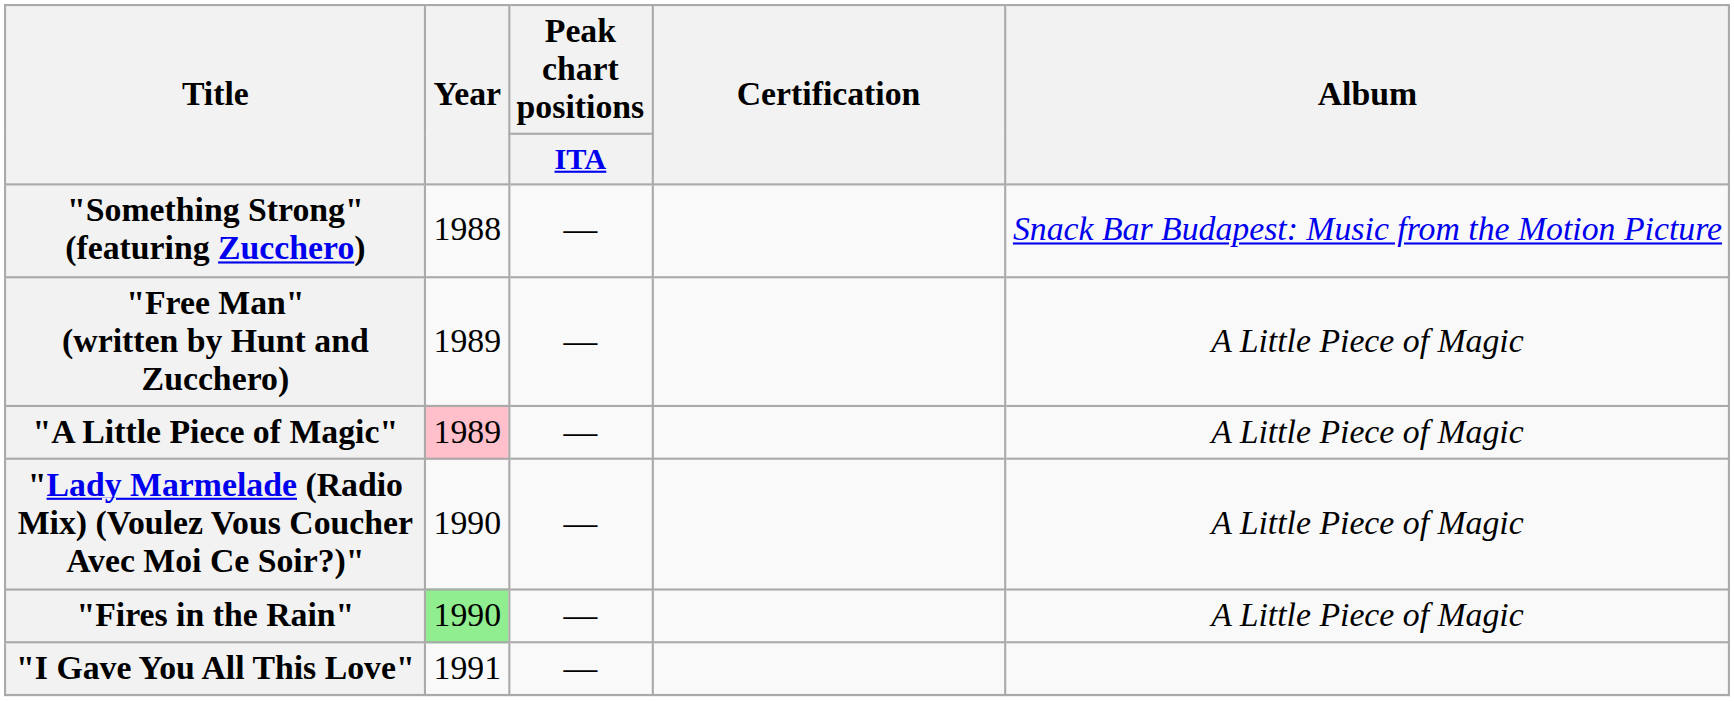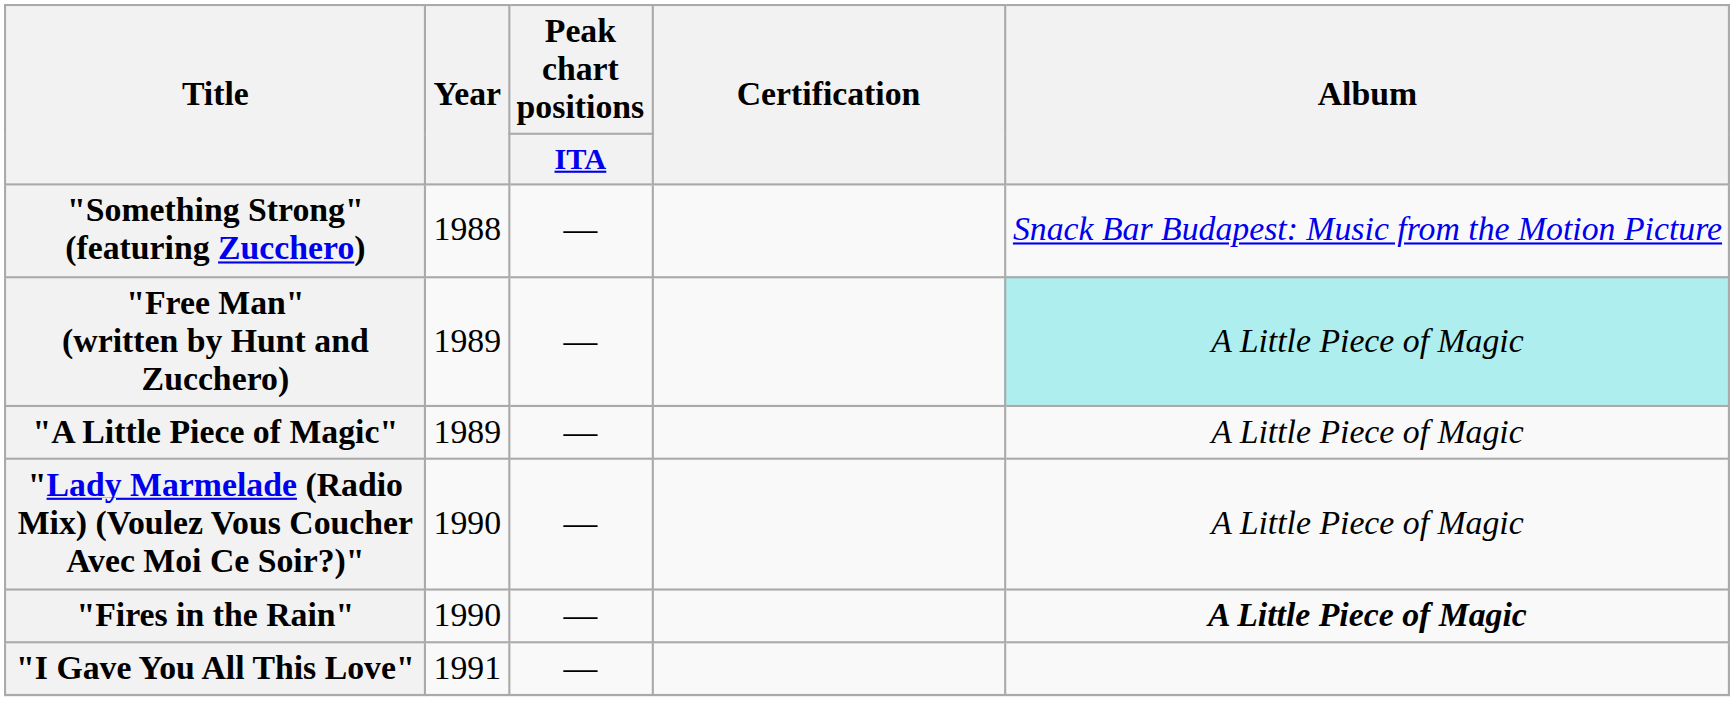"Free Man" (written by Hunt and Zucchero) | Album: no background -> paleturquoise background
"A Little Piece of Magic" | Year: pink background -> no background
"Fires in the Rain" | Year: lightgreen background -> no background
"Fires in the Rain" | Album: normal -> bold
